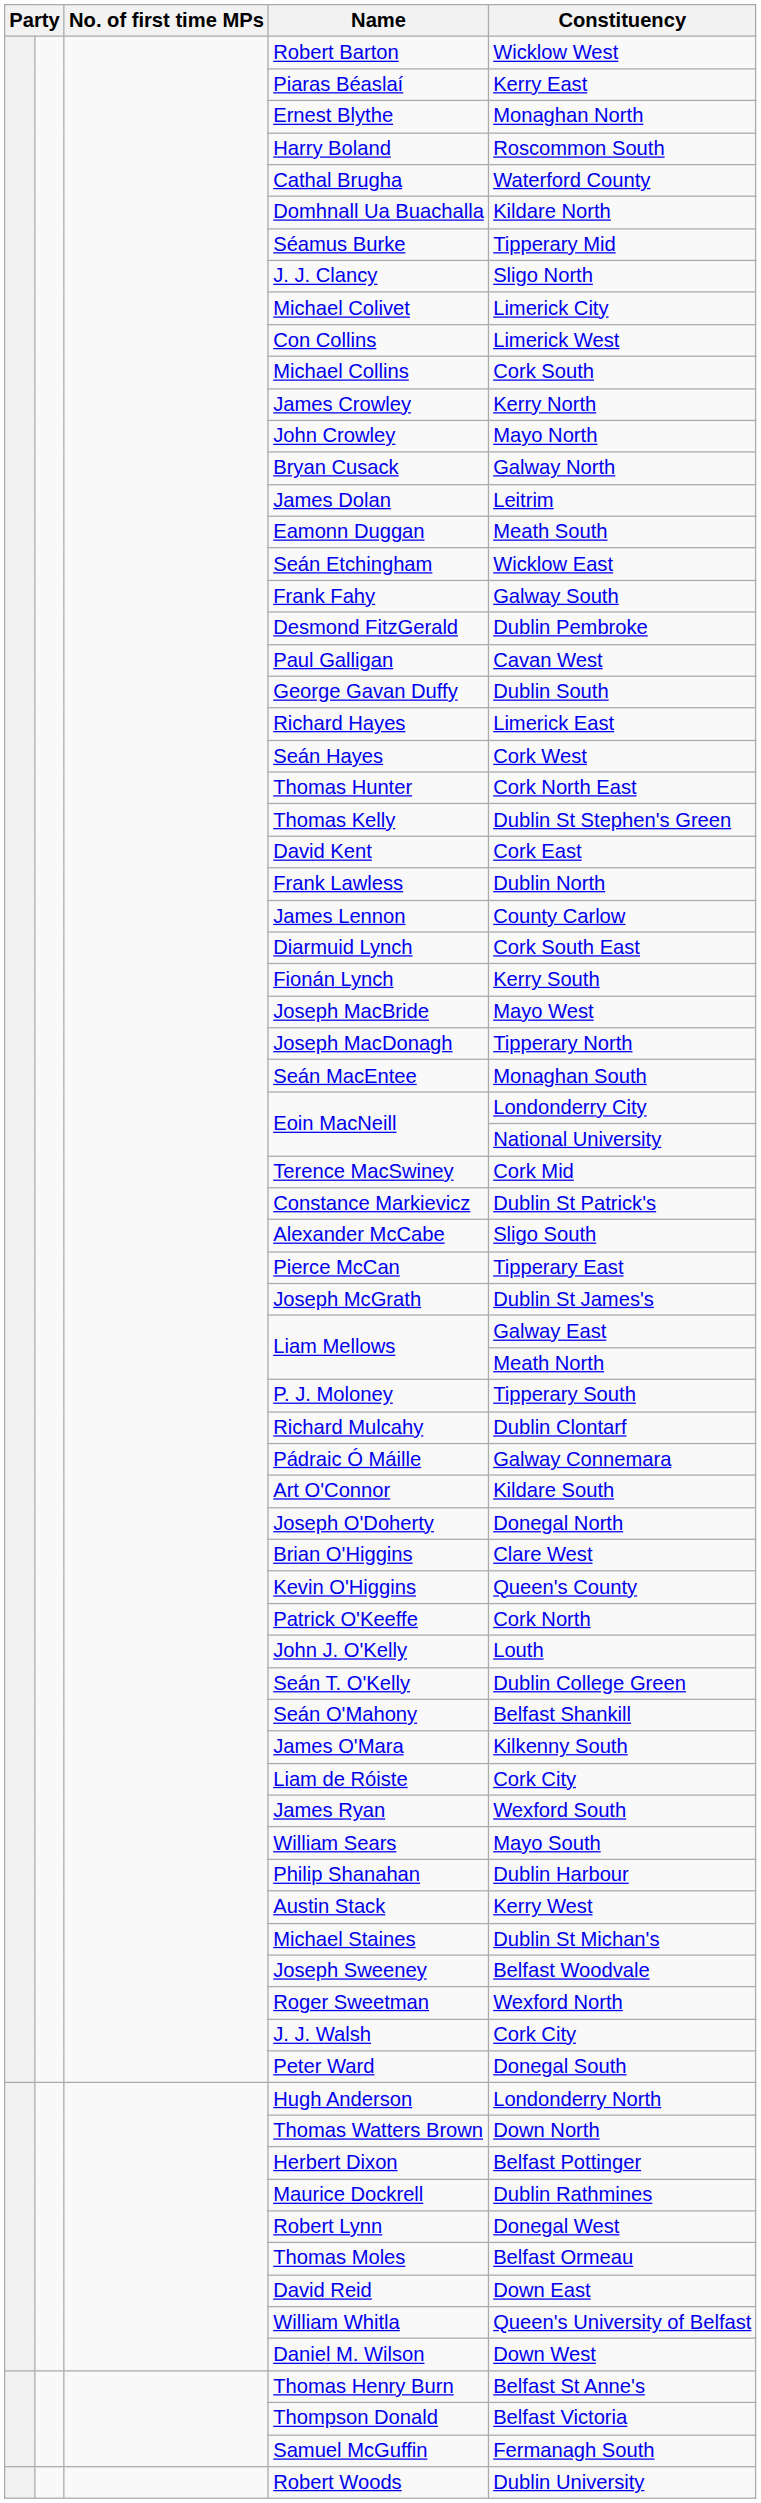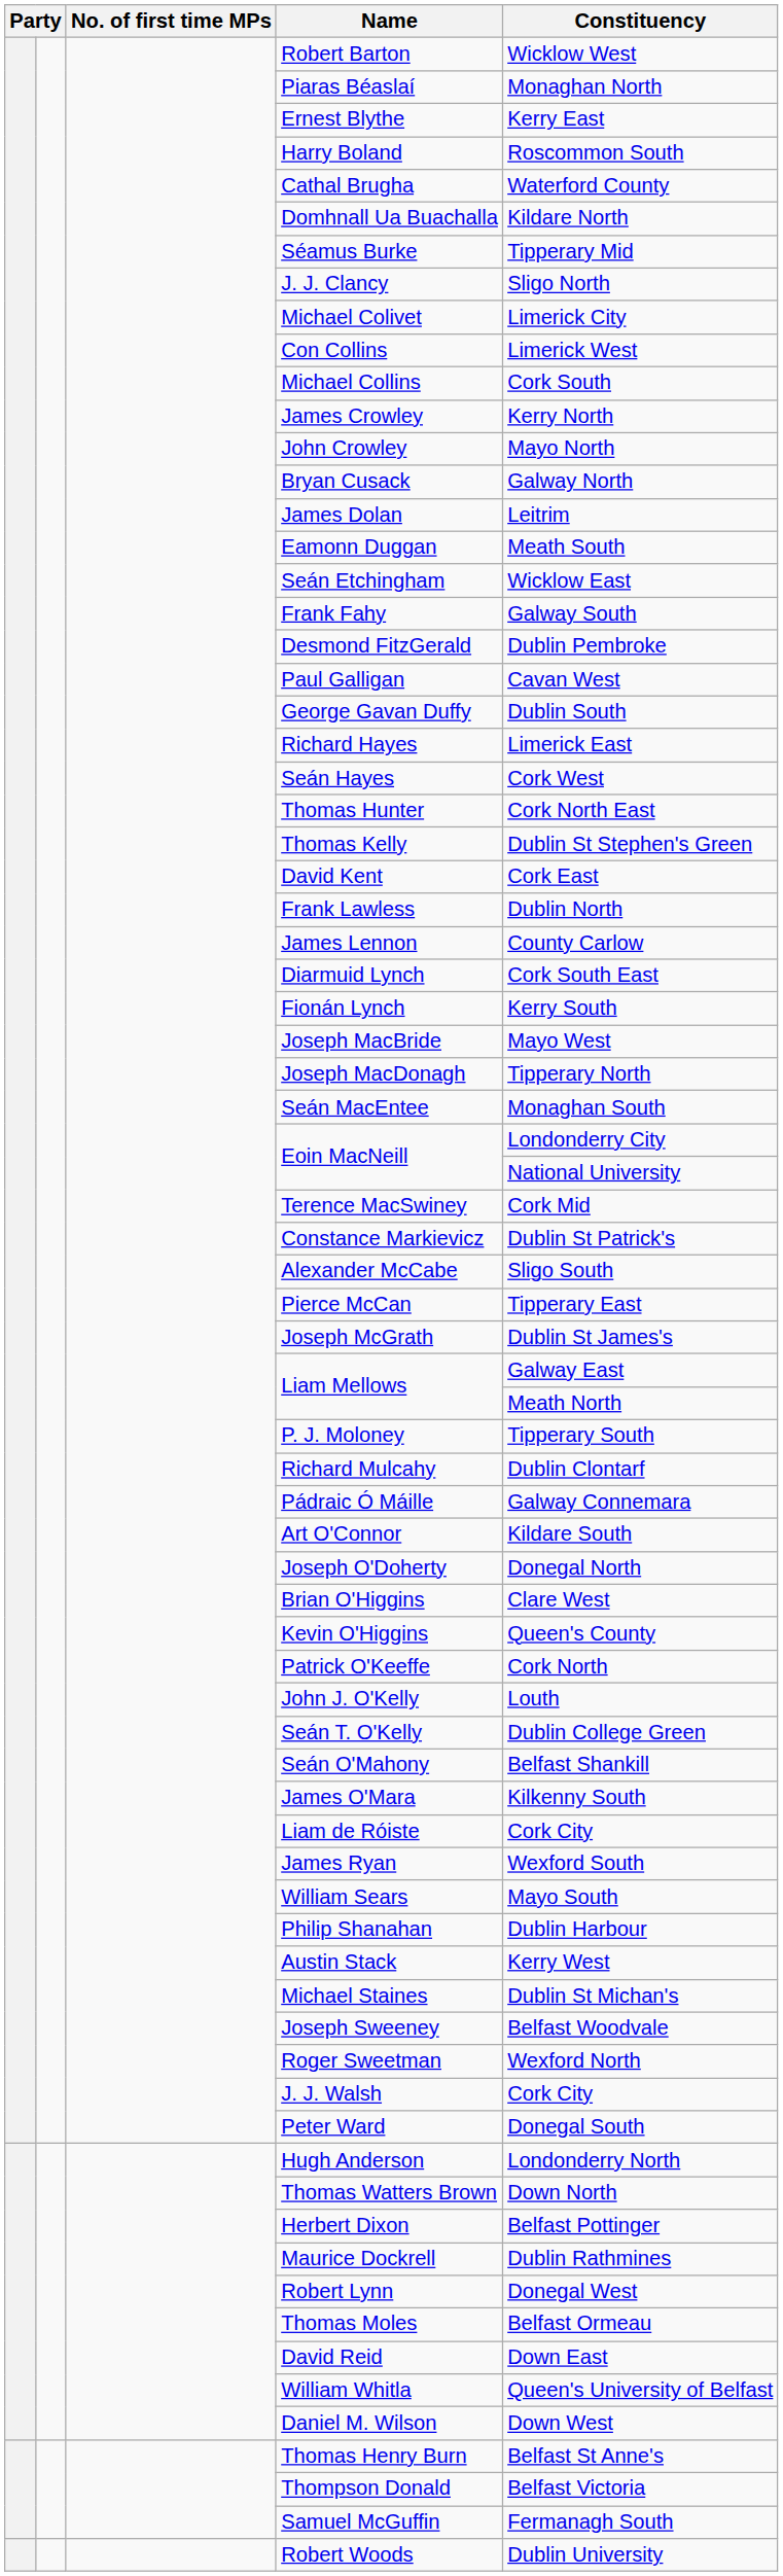Piaras Béaslaí | Constituency: Kerry East -> Monaghan North
Ernest Blythe | Constituency: Monaghan North -> Kerry East
